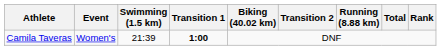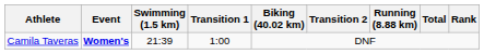Camila Taveras | Event: normal -> bold
Camila Taveras | Transition 1: bold -> normal
